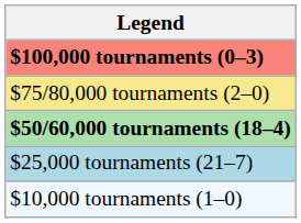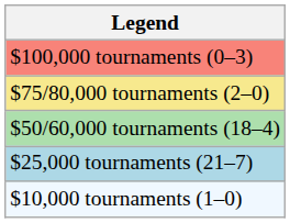row 2 | column 1: bold -> normal
row 4 | column 1: bold -> normal
